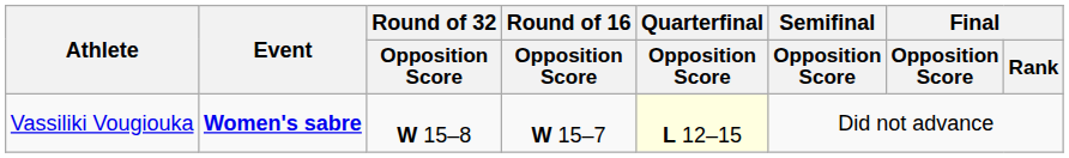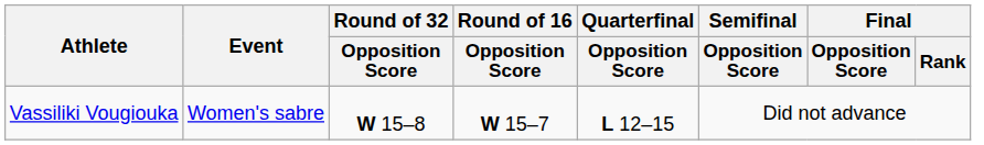Vassiliki Vougiouka | Event: bold -> normal
Vassiliki Vougiouka | Quarterfinal / Opposition Score: lightyellow background -> no background
